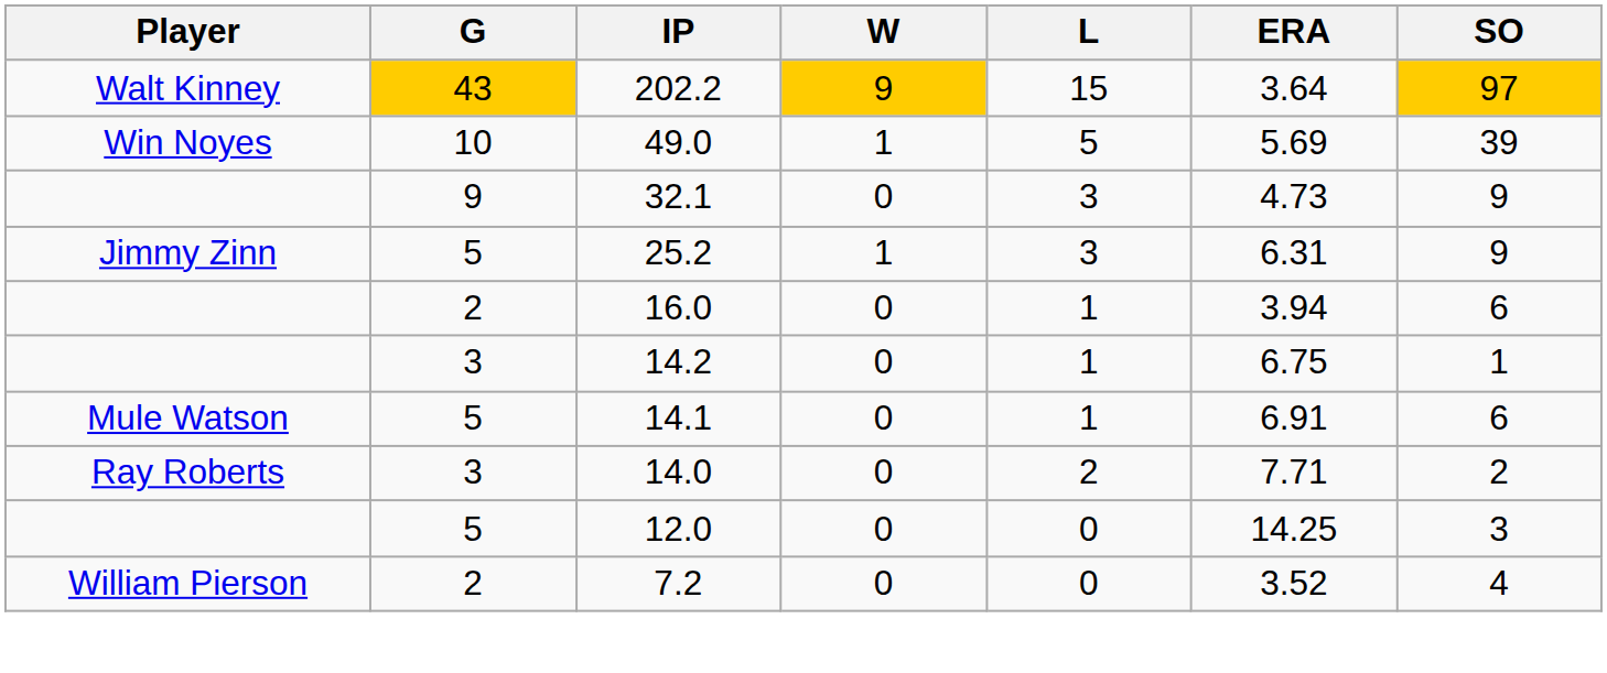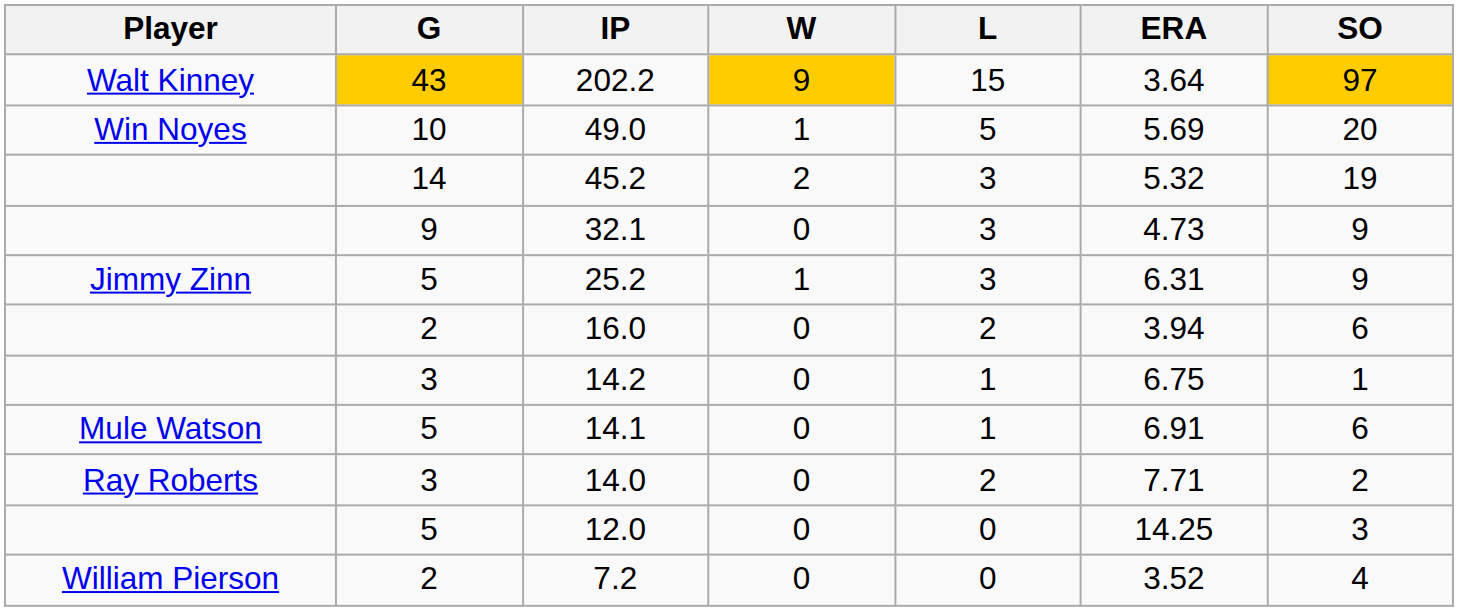49.0 | SO: 39 -> 20
+ row: 14 | 45.2 | 2 | 3 | 5.32 | 19
16.0 | L: 1 -> 2
